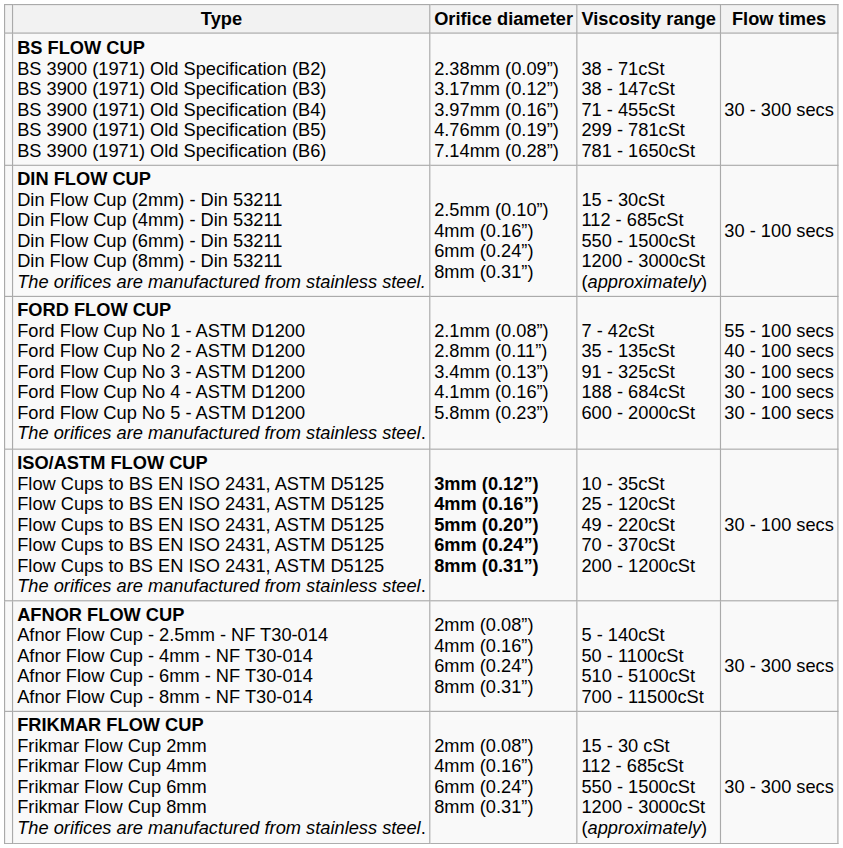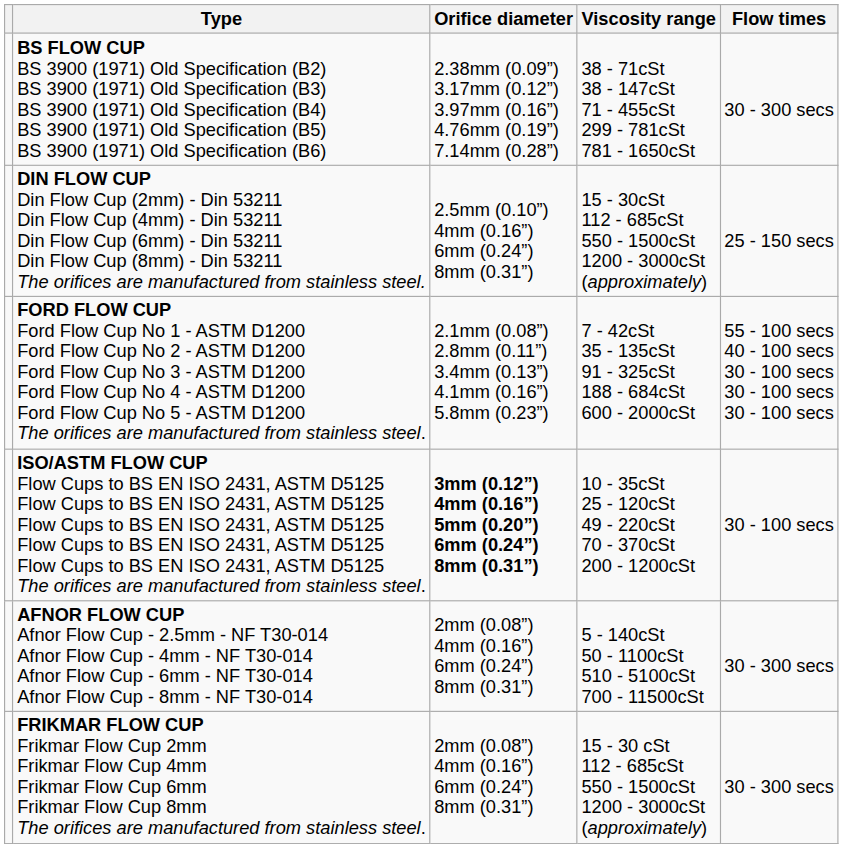row 3 | Flow times: 30 - 100 secs -> 25 - 150 secs
